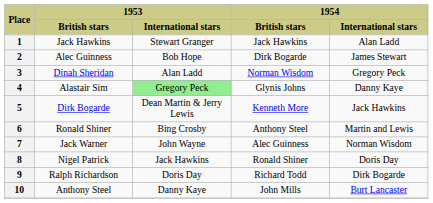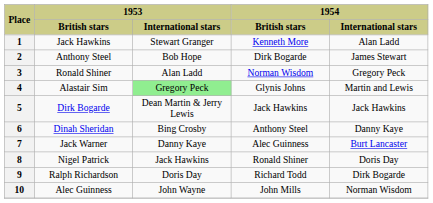1 | 1954 / British stars: Jack Hawkins -> Kenneth More
2 | 1953 / British stars: Alec Guinness -> Anthony Steel
3 | 1953 / British stars: Dinah Sheridan -> Ronald Shiner
4 | 1954 / International stars: Danny Kaye -> Martin and Lewis
5 | 1954 / British stars: Kenneth More -> Jack Hawkins
6 | 1953 / British stars: Ronald Shiner -> Dinah Sheridan
6 | 1954 / International stars: Martin and Lewis -> Danny Kaye
7 | 1953 / International stars: John Wayne -> Danny Kaye
7 | 1954 / International stars: Norman Wisdom -> Burt Lancaster
10 | 1953 / British stars: Anthony Steel -> Alec Guinness
10 | 1953 / International stars: Danny Kaye -> John Wayne
10 | 1954 / International stars: Burt Lancaster -> Norman Wisdom
